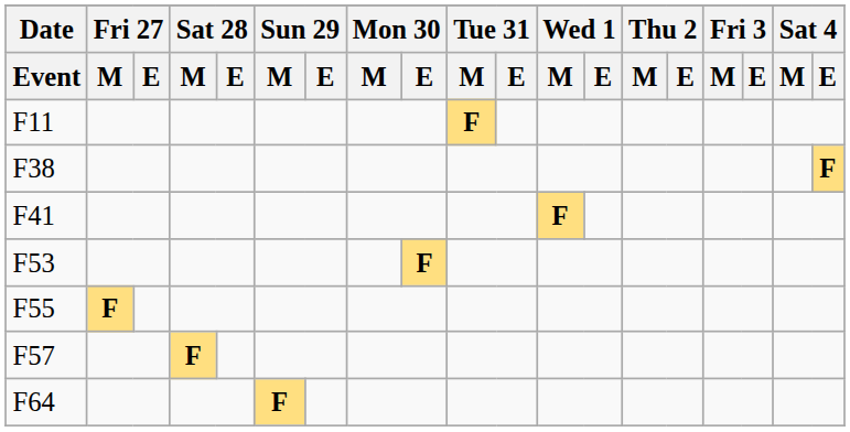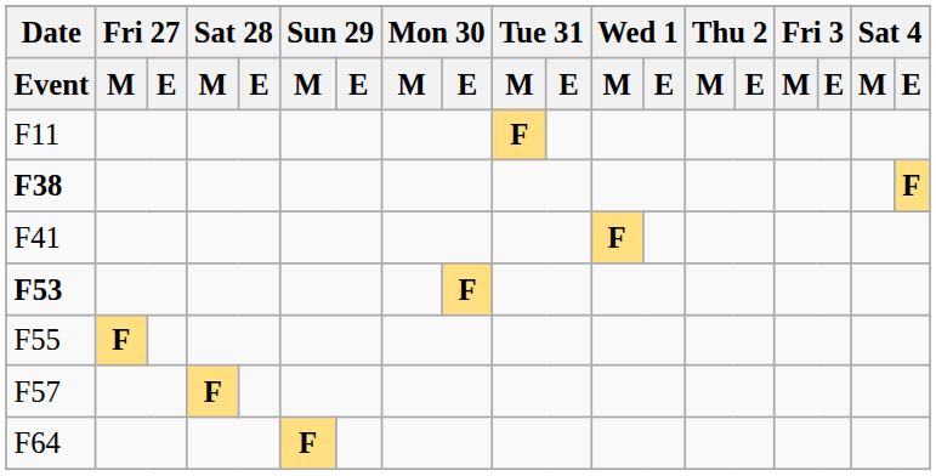F38 | Date / Event: normal -> bold
F53 | Date / Event: normal -> bold
